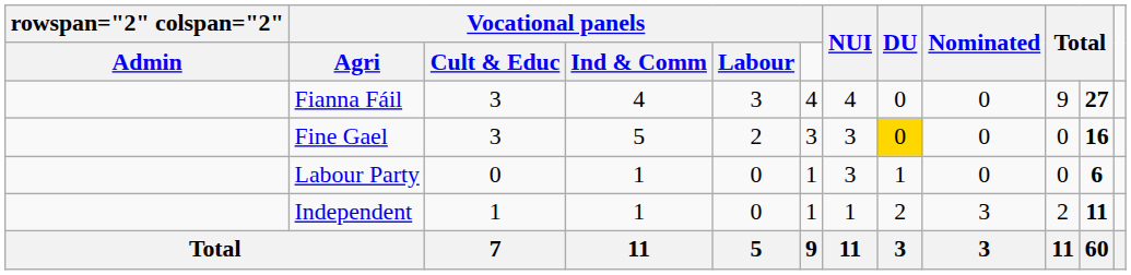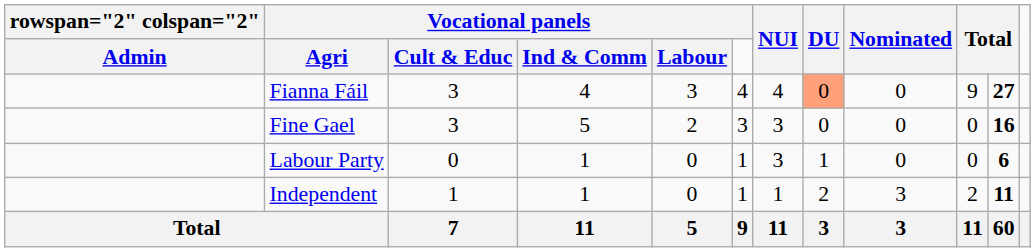Fianna Fáil | DU: no background -> lightsalmon background
Fine Gael | DU: gold background -> no background
